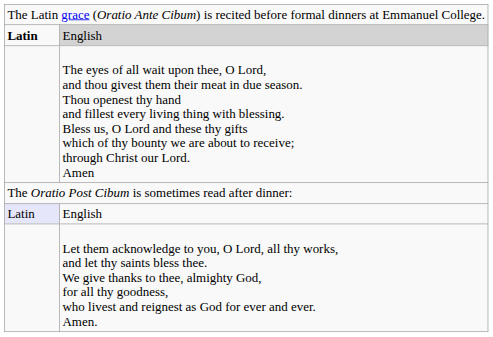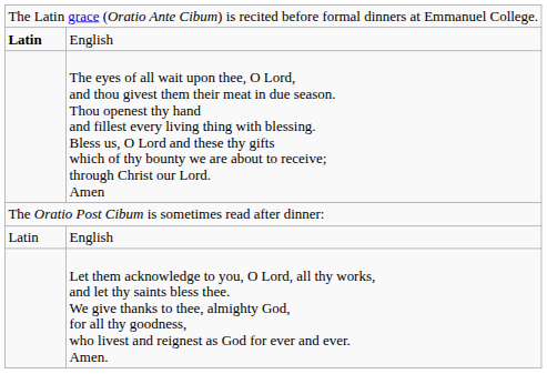row 2 | column 2: lightgrey background -> no background
row 5 | column 1: lavender background -> no background
